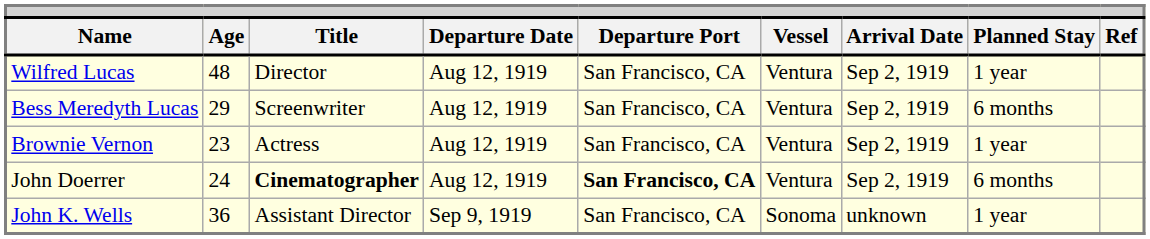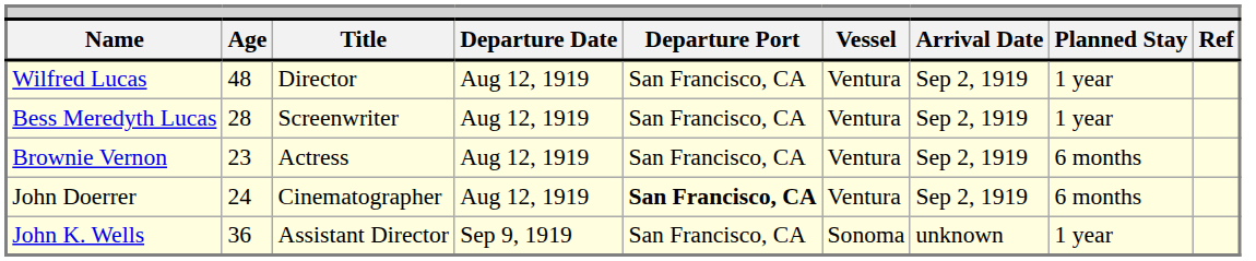Bess Meredyth Lucas | Age: 29 -> 28
Bess Meredyth Lucas | Planned Stay: 6 months -> 1 year
Brownie Vernon | Planned Stay: 1 year -> 6 months
John Doerrer | Title: bold -> normal
